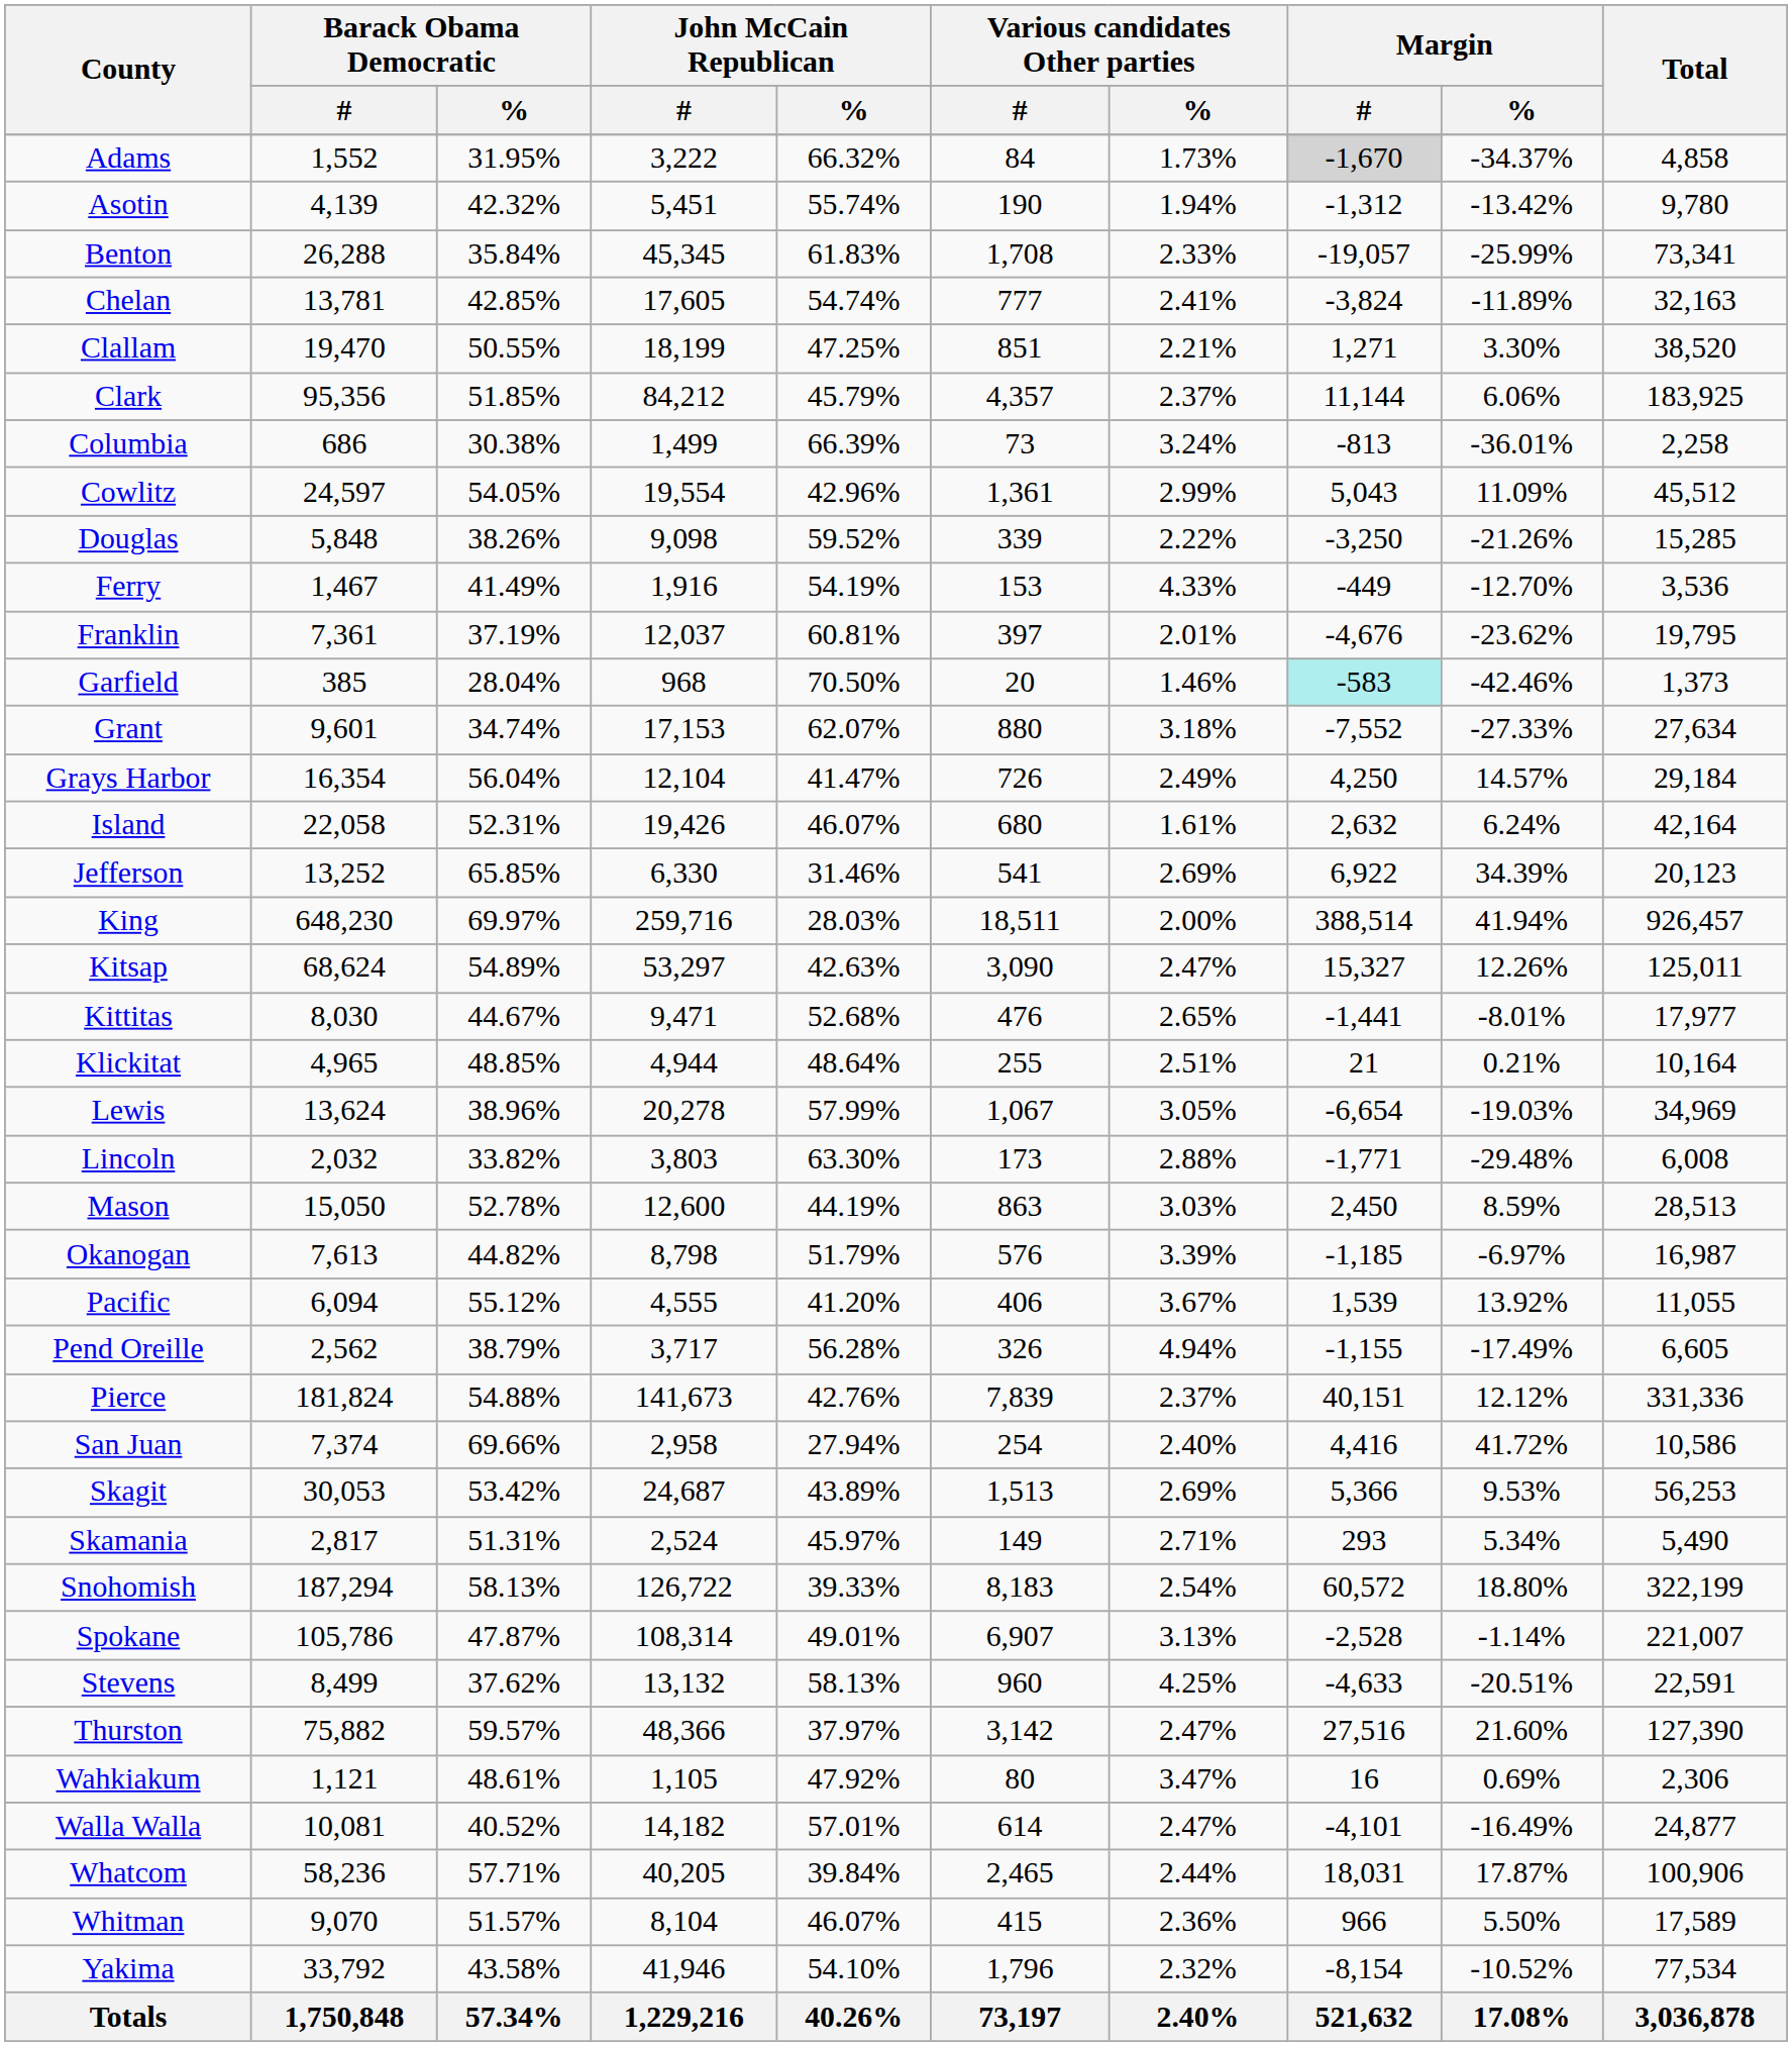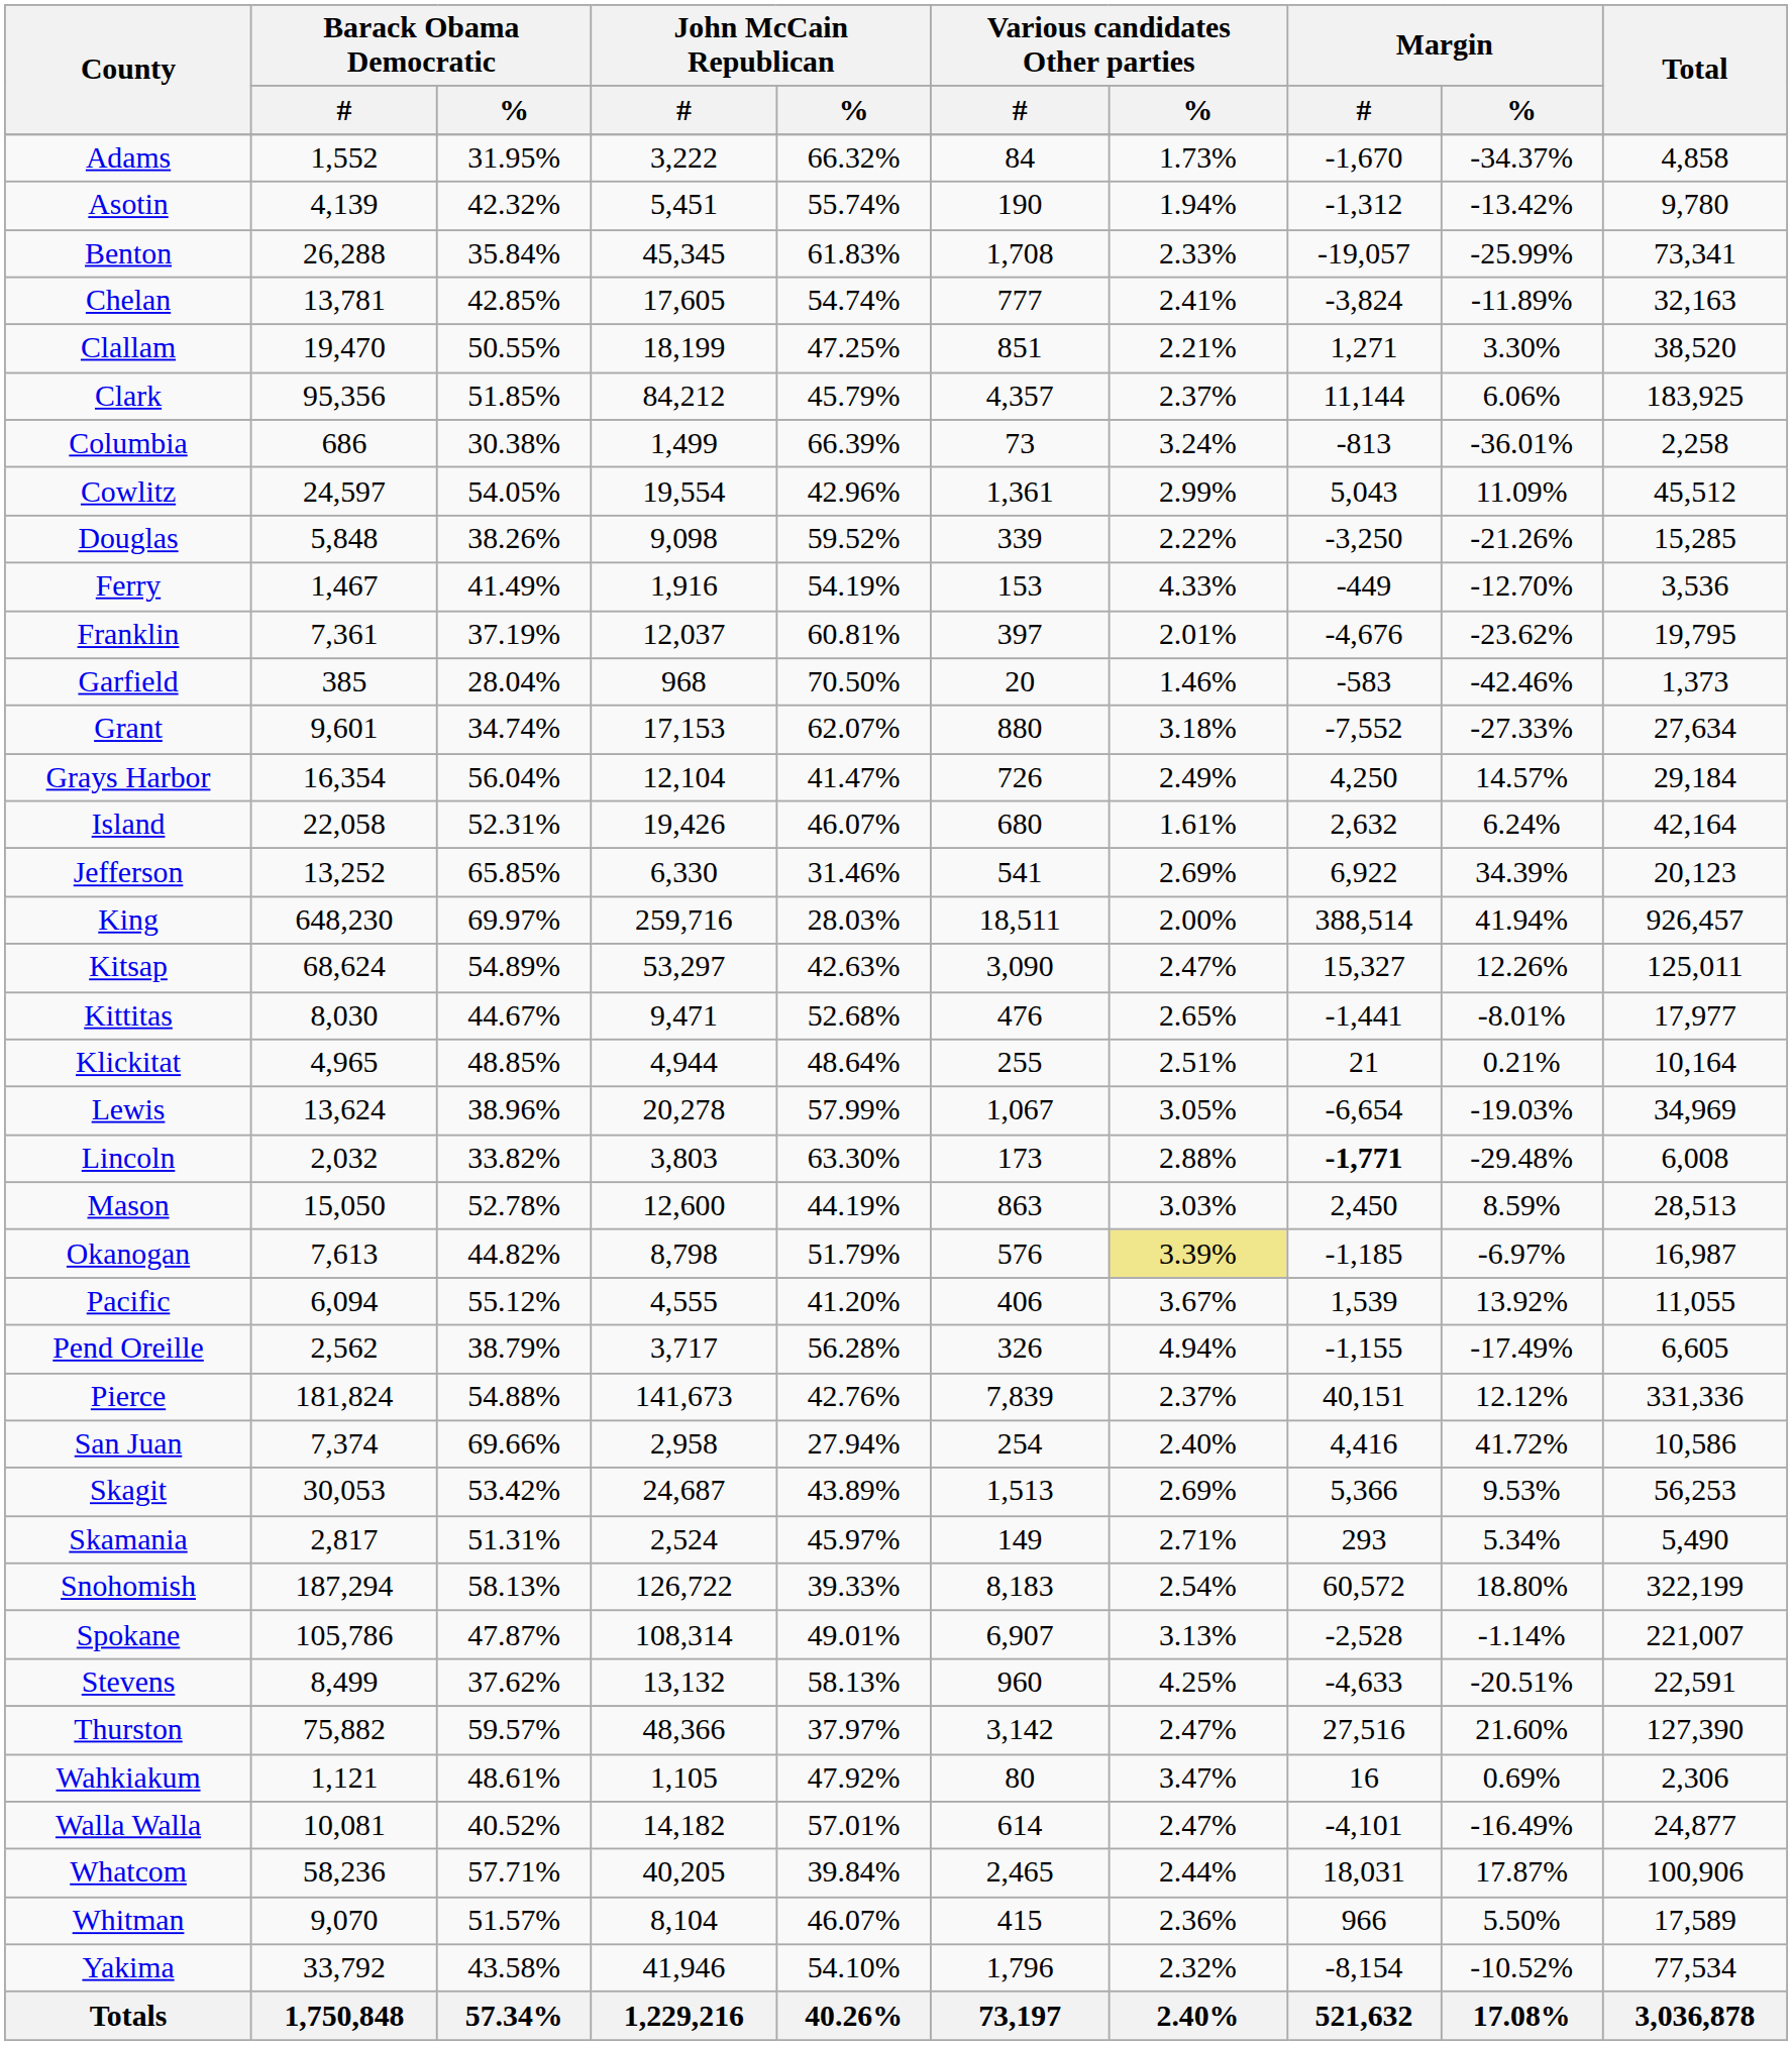Adams | Margin / #: lightgrey background -> no background
Garfield | Margin / #: paleturquoise background -> no background
Lincoln | Margin / #: normal -> bold
Okanogan | Various candidates Other parties / %: no background -> khaki background
